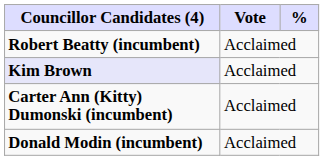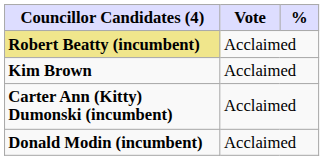Robert Beatty (incumbent) | Councillor Candidates (4): no background -> khaki background
Kim Brown | Councillor Candidates (4): lavender background -> no background
